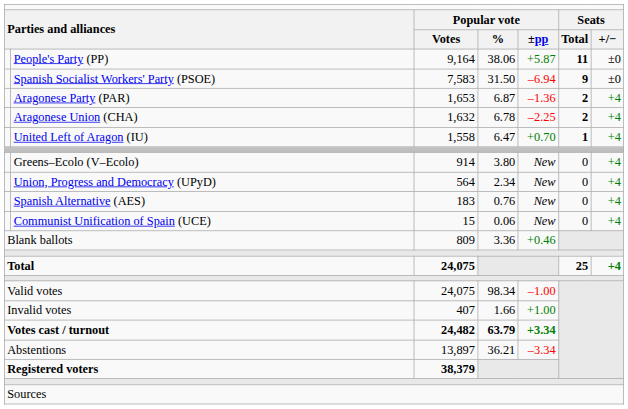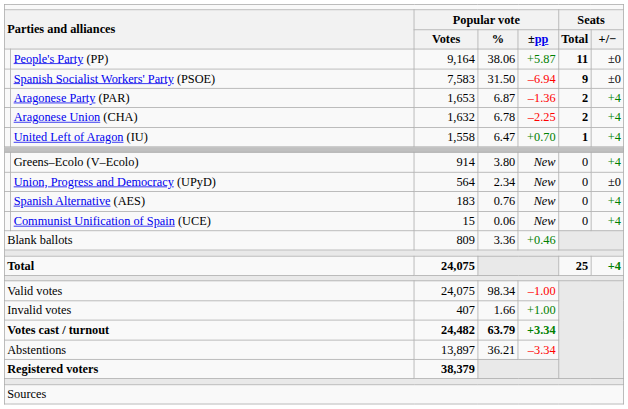Union, Progress and Democracy (UPyD) | column 7: +4 -> ±0
